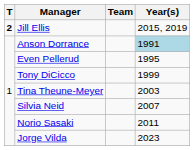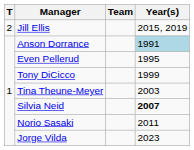Jill Ellis | T: bold -> normal
Silvia Neid | Year(s): normal -> bold
